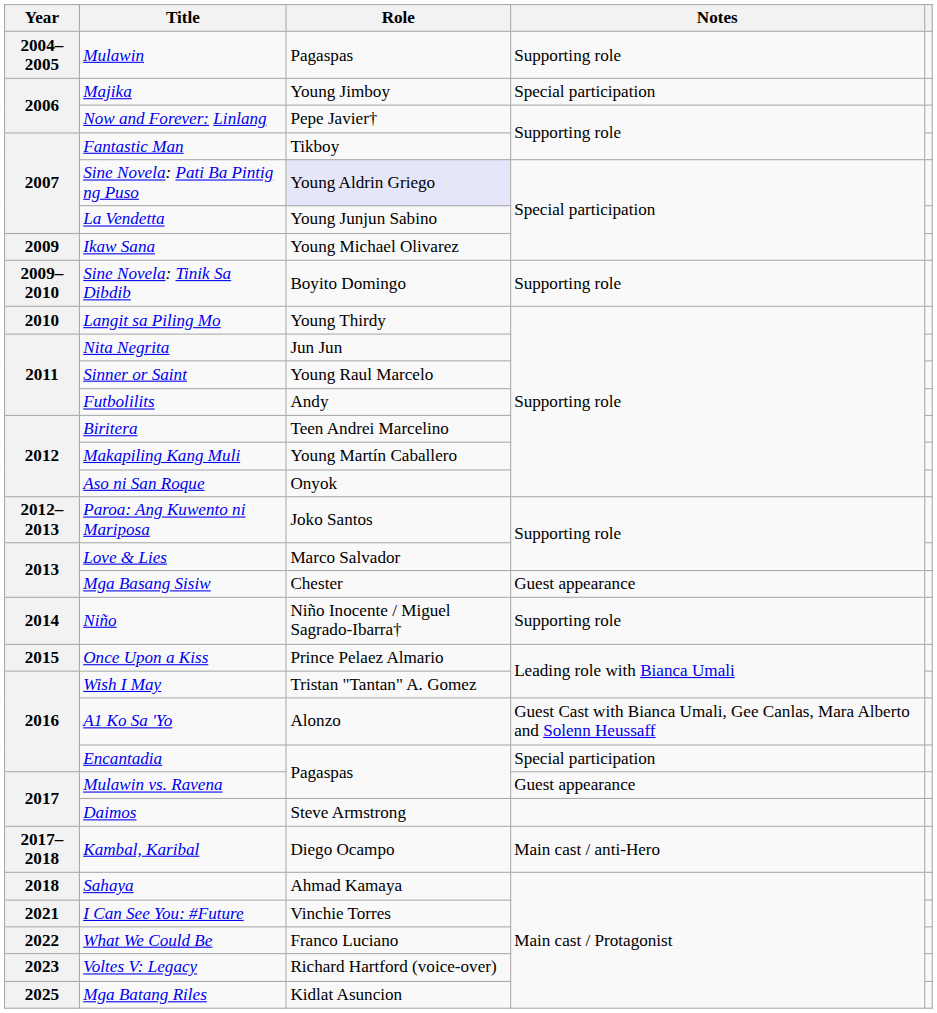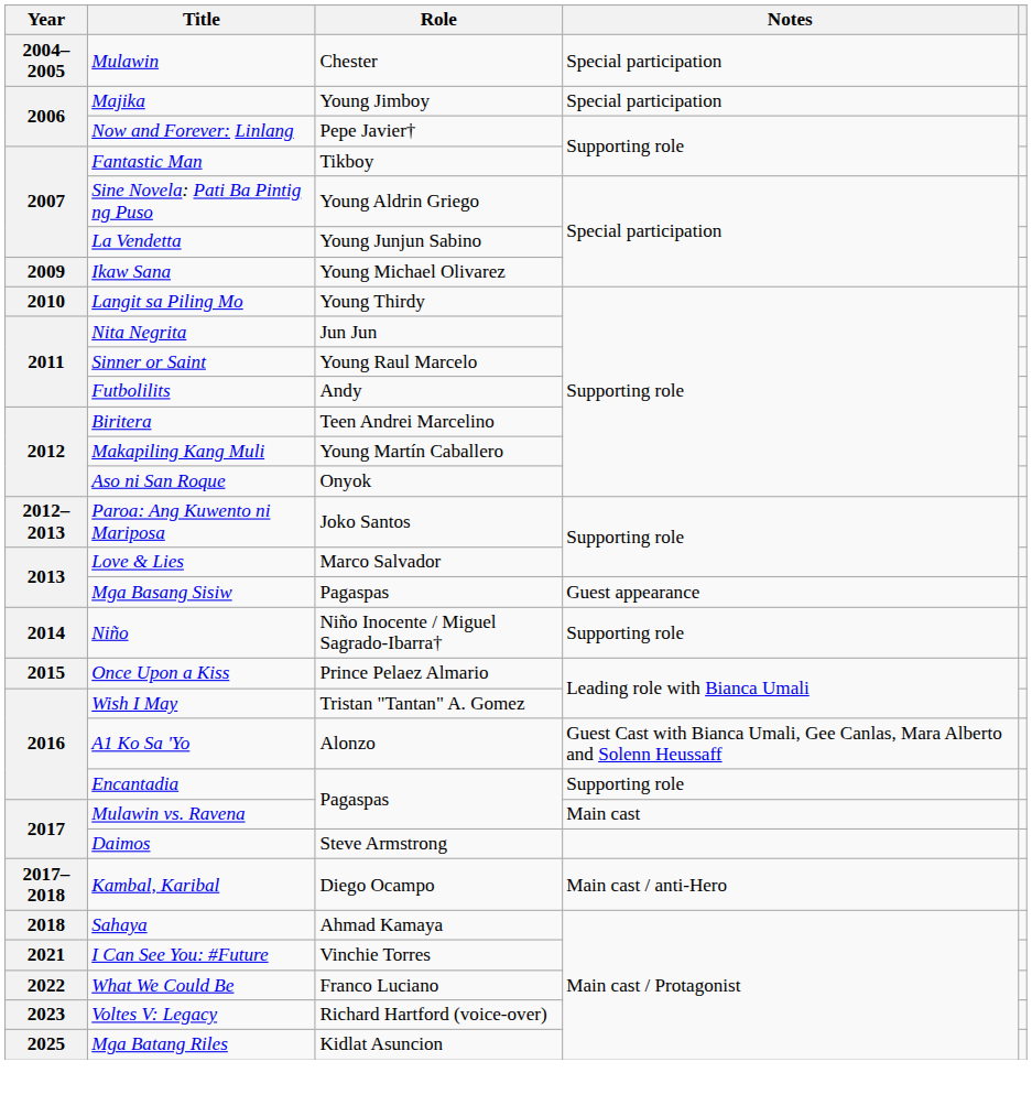Mulawin | Role: Pagaspas -> Chester
Mulawin | Notes: Supporting role -> Special participation
Sine Novela: Pati Ba Pintig ng Puso | Role: lavender background -> no background
- row: 2009–2010 | Sine Novela: Tinik Sa Dibdib | Boyito Domingo | Supporting role
Mga Basang Sisiw | Role: Chester -> Pagaspas
Encantadia | Notes: Special participation -> Supporting role
Mulawin vs. Ravena | Notes: Guest appearance -> Main cast
